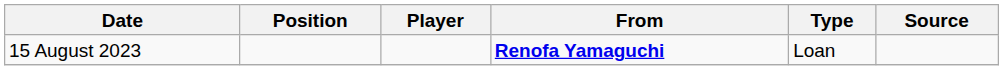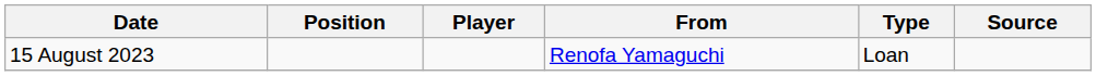15 August 2023 | From: bold -> normal
